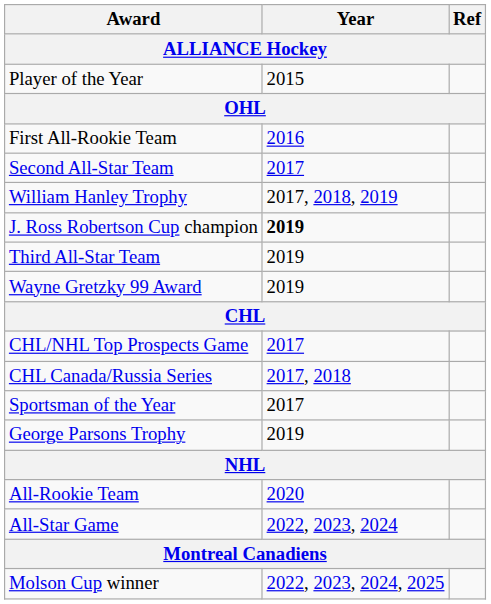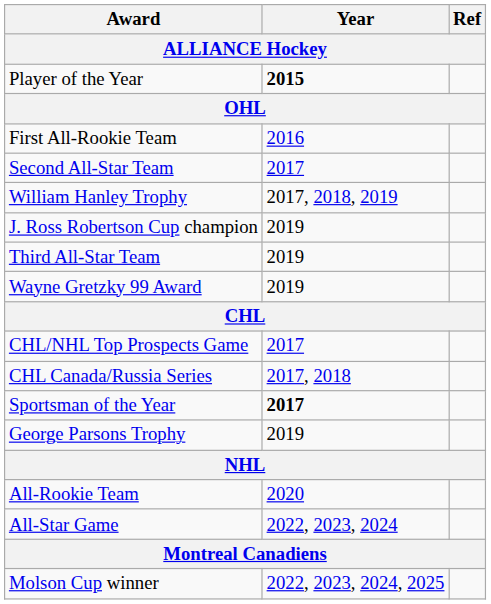Player of the Year | Year: normal -> bold
J. Ross Robertson Cup champion | Year: bold -> normal
Sportsman of the Year | Year: normal -> bold
